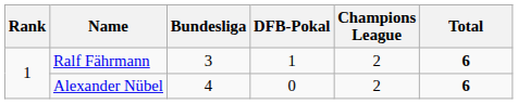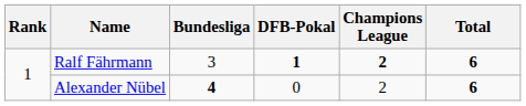Ralf Fährmann | DFB-Pokal: normal -> bold
Ralf Fährmann | Champions League: normal -> bold
Alexander Nübel | Bundesliga: normal -> bold
